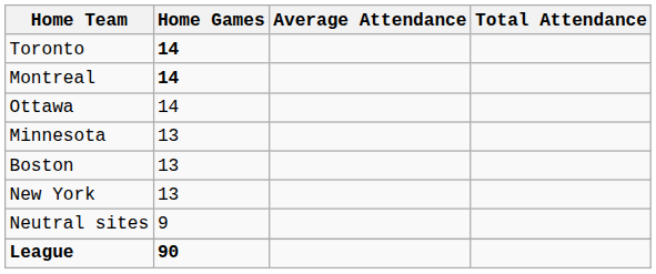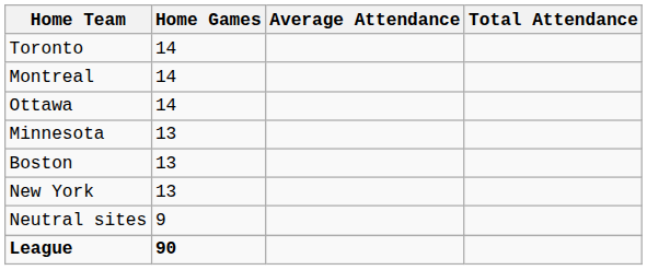Toronto | Home Games: bold -> normal
Montreal | Home Games: bold -> normal
